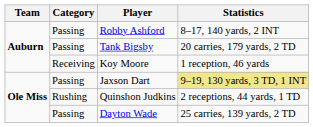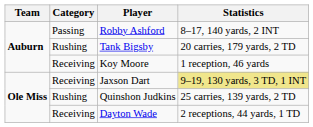Tank Bigsby | Category: Passing -> Rushing
Jaxson Dart | Category: Passing -> Receiving
Quinshon Judkins | Statistics: 2 receptions, 44 yards, 1 TD -> 25 carries, 139 yards, 2 TD
Dayton Wade | Category: Passing -> Receiving
Dayton Wade | Statistics: 25 carries, 139 yards, 2 TD -> 2 receptions, 44 yards, 1 TD
